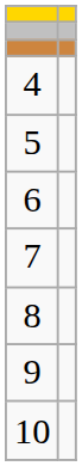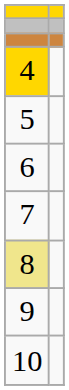row 4 | column 1: no background -> gold background
row 8 | column 1: no background -> khaki background
